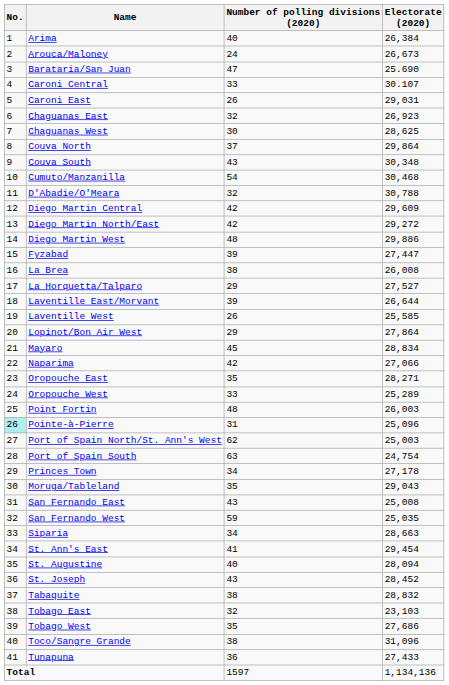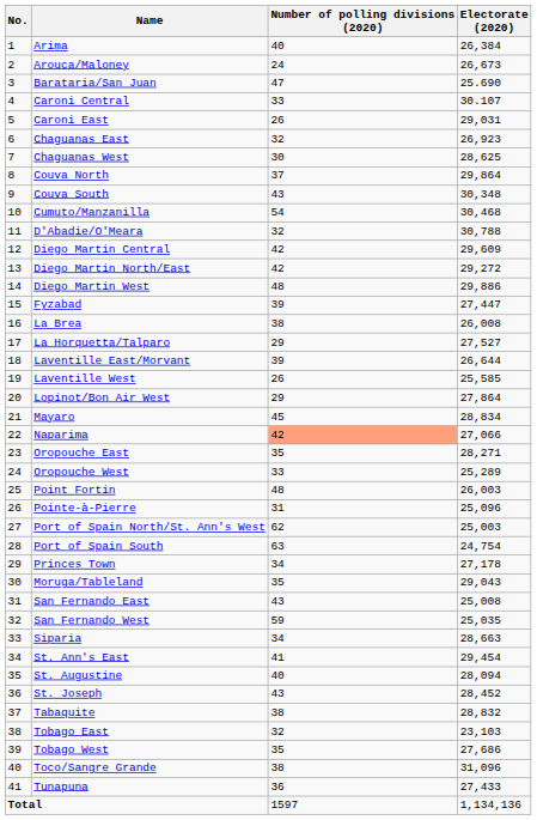Naparima | Number of polling divisions (2020): no background -> lightsalmon background
Pointe-à-Pierre | No.: paleturquoise background -> no background
